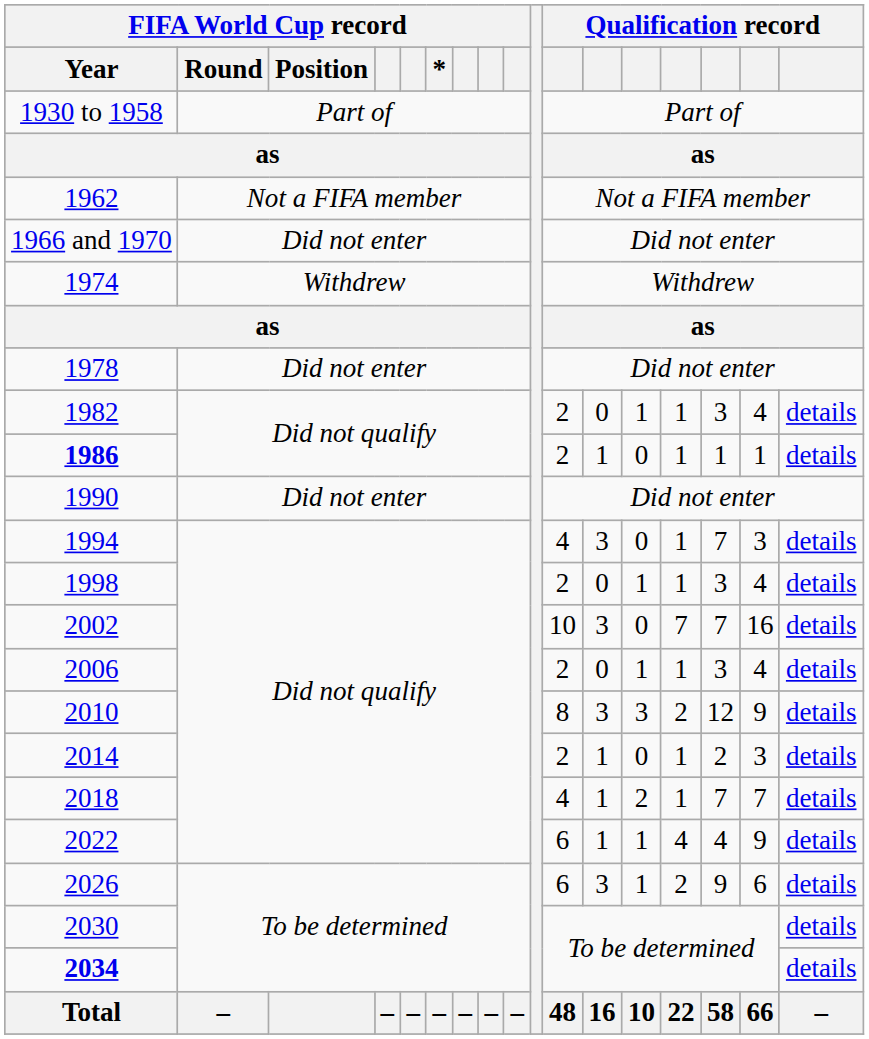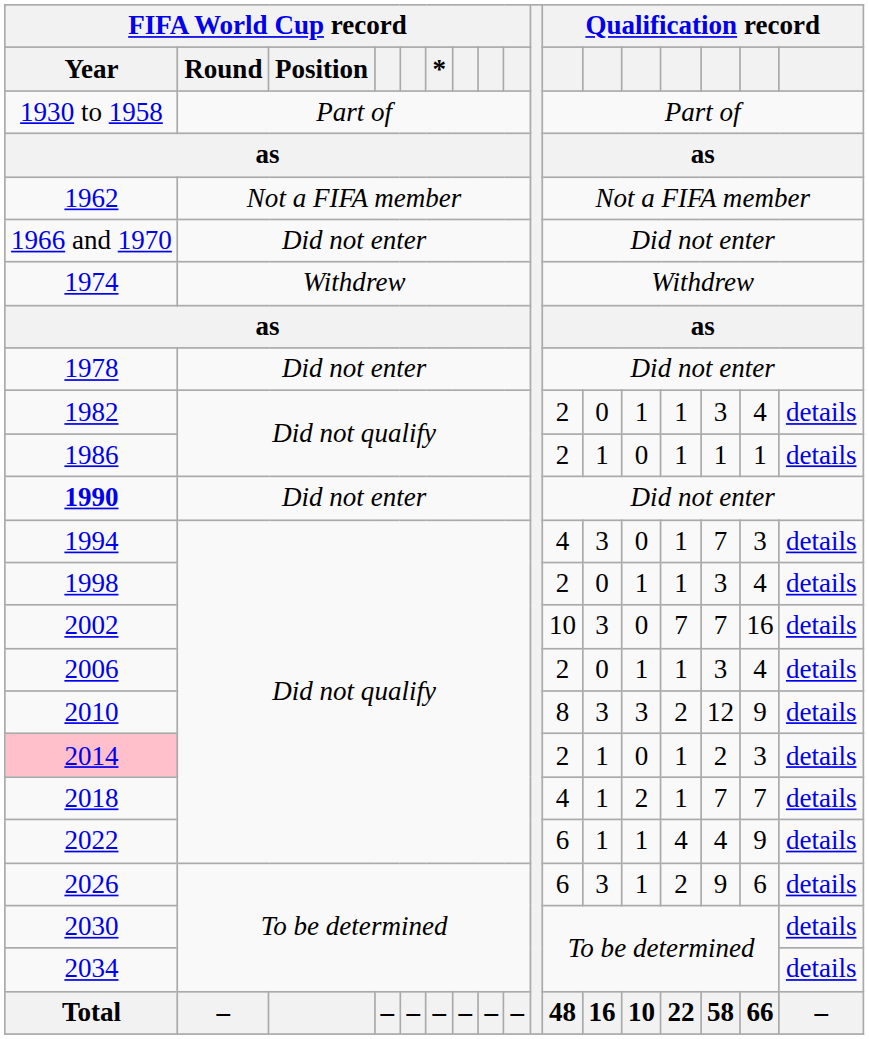1986 | FIFA World Cup record / Year: bold -> normal
1990 | FIFA World Cup record / Year: normal -> bold
2014 | FIFA World Cup record / Year: no background -> pink background
2034 | FIFA World Cup record / Year: bold -> normal
